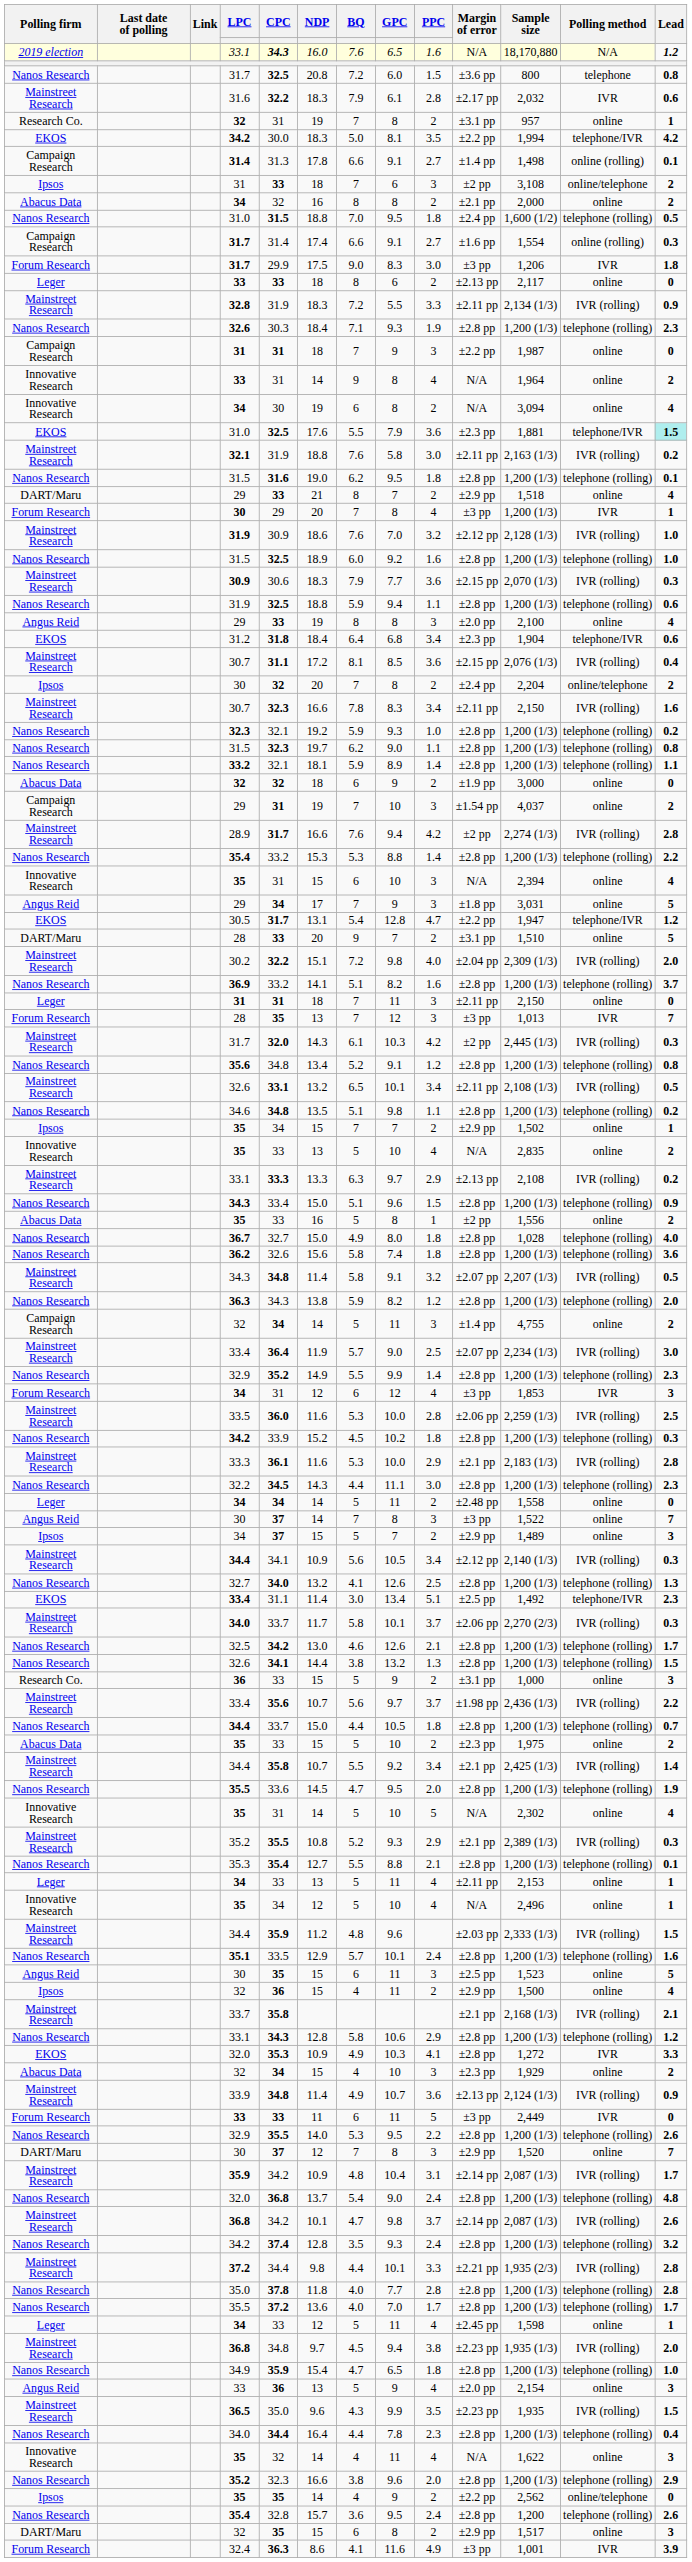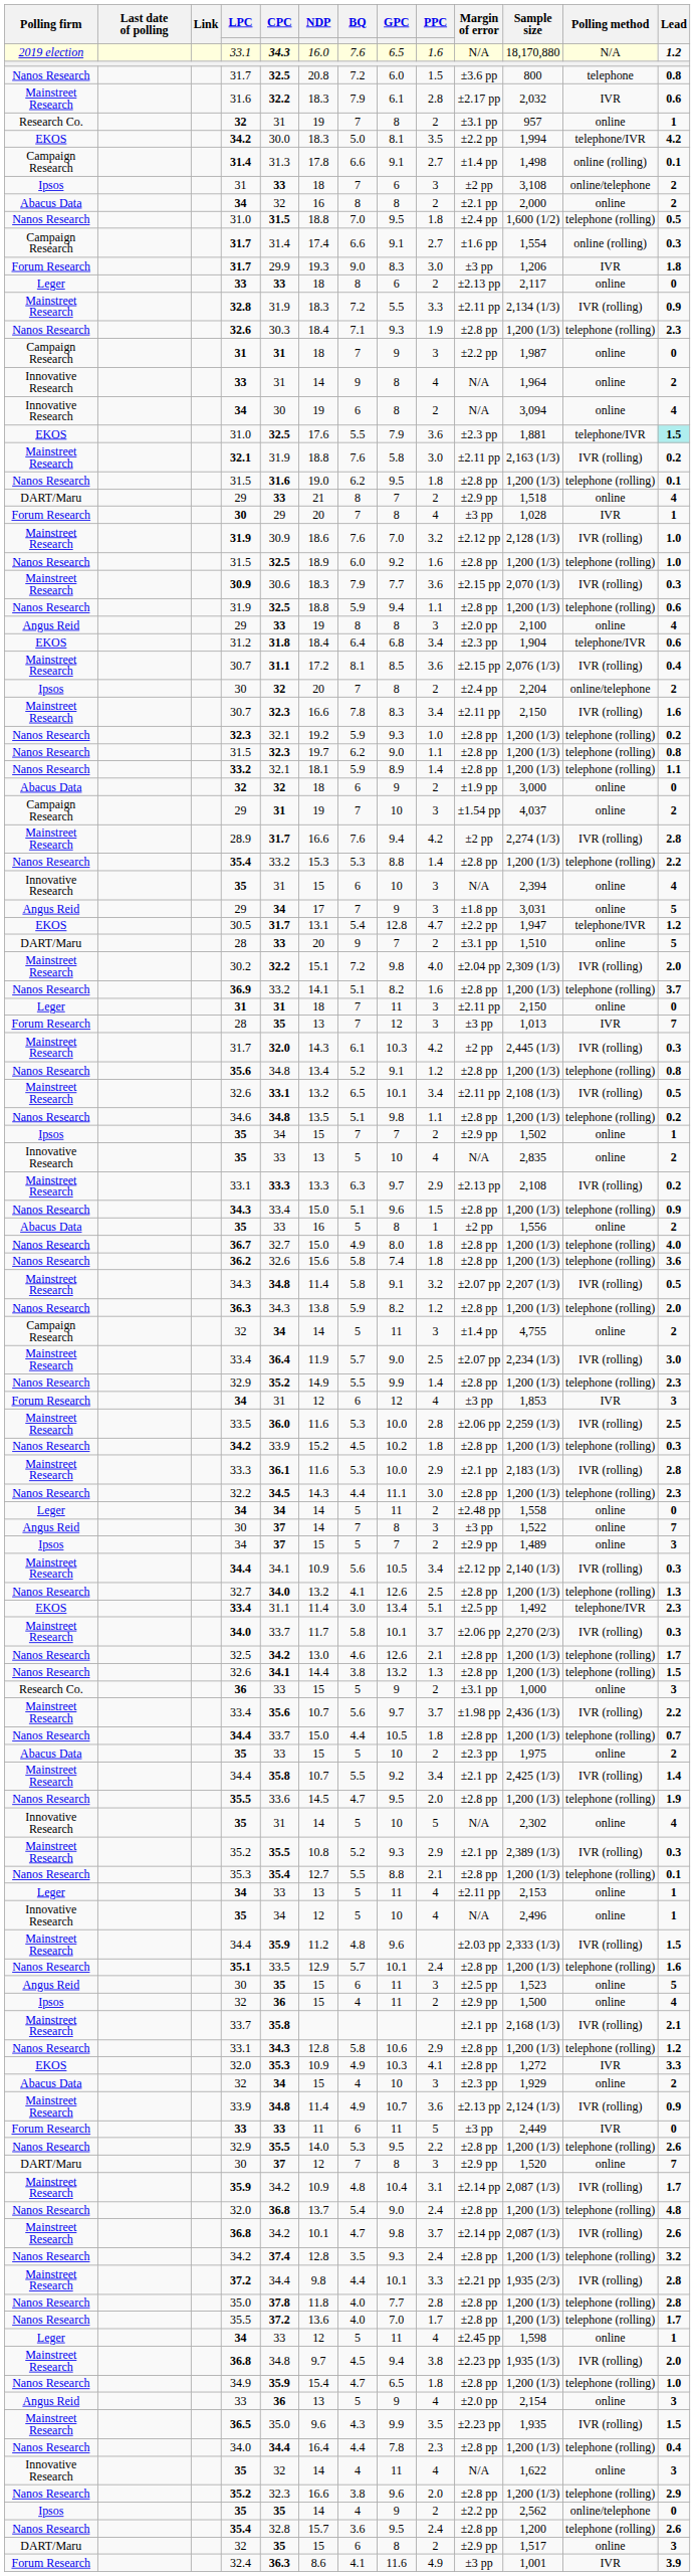Forum Research / 31.7 | NDP: 17.5 -> 19.3
Forum Research / 30 | Sample size: 1,200 (1/3) -> 1,028
36.7 | Sample size: 1,028 -> 1,200 (1/3)
